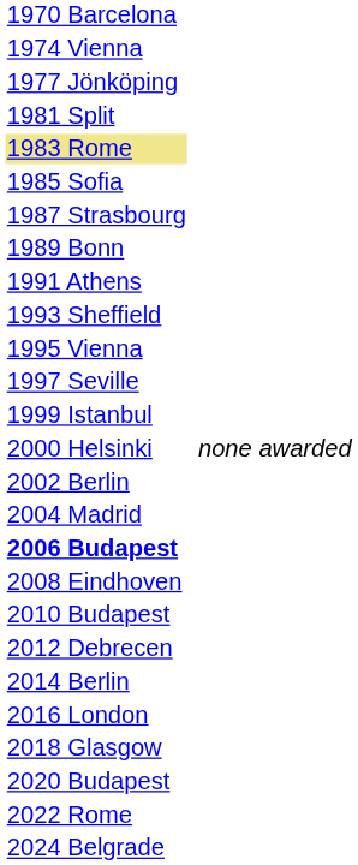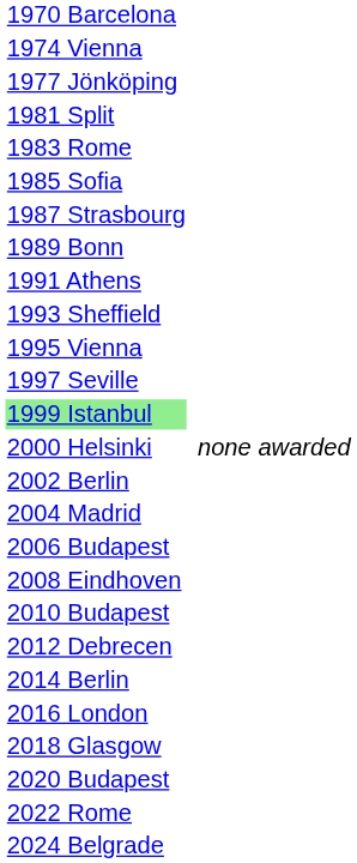1983 Rome | column 1: khaki background -> no background
1999 Istanbul | column 1: no background -> lightgreen background
2006 Budapest | column 1: bold -> normal
